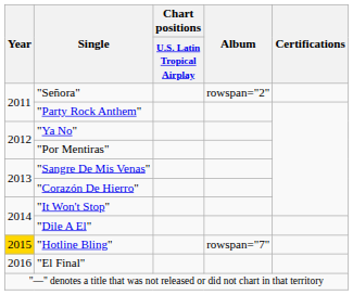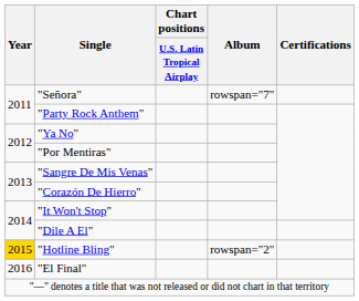"Señora" | Album: rowspan="2" -> rowspan="7"
"Hotline Bling" | Album: rowspan="7" -> rowspan="2"
